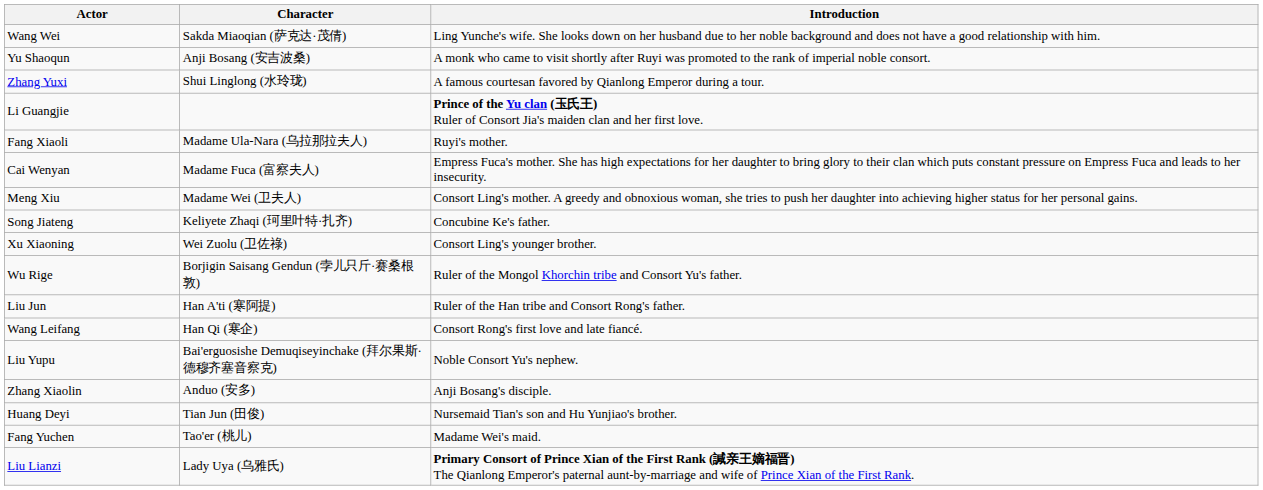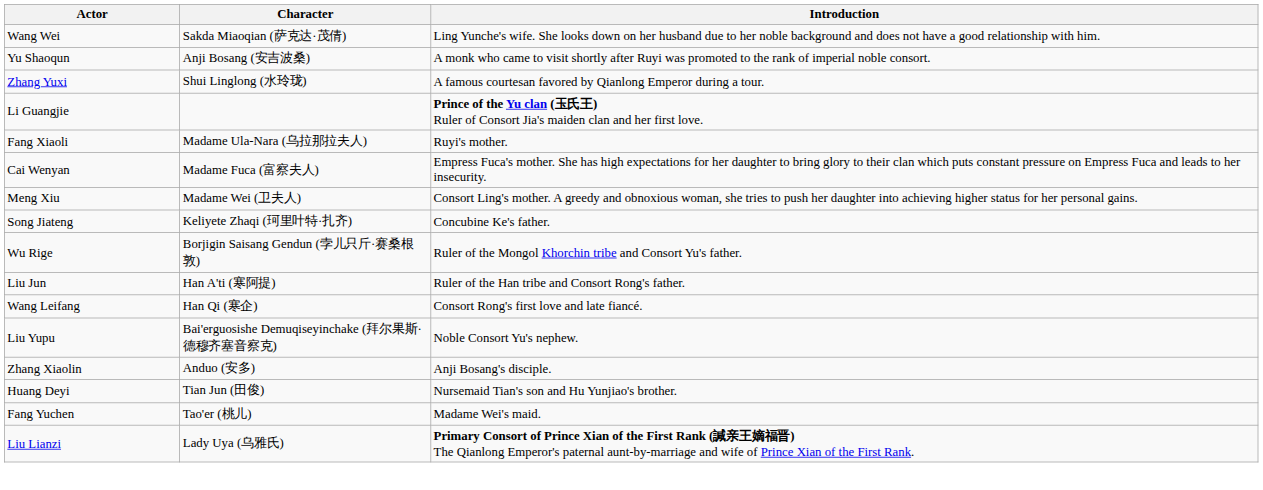- row: Xu Xiaoning | Wei Zuolu (卫佐祿) | Consort Ling's younger brother.
